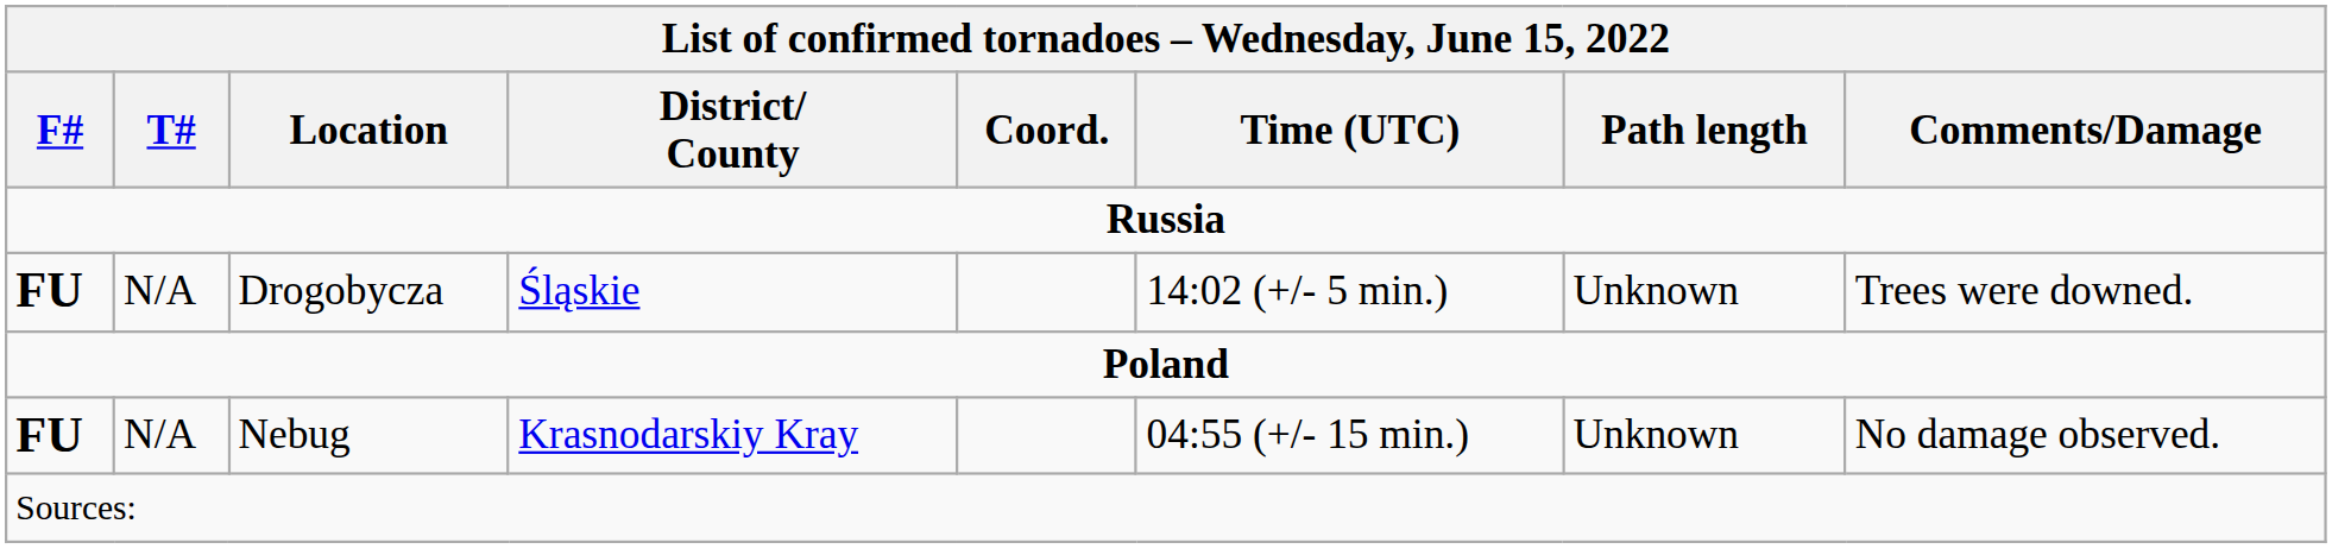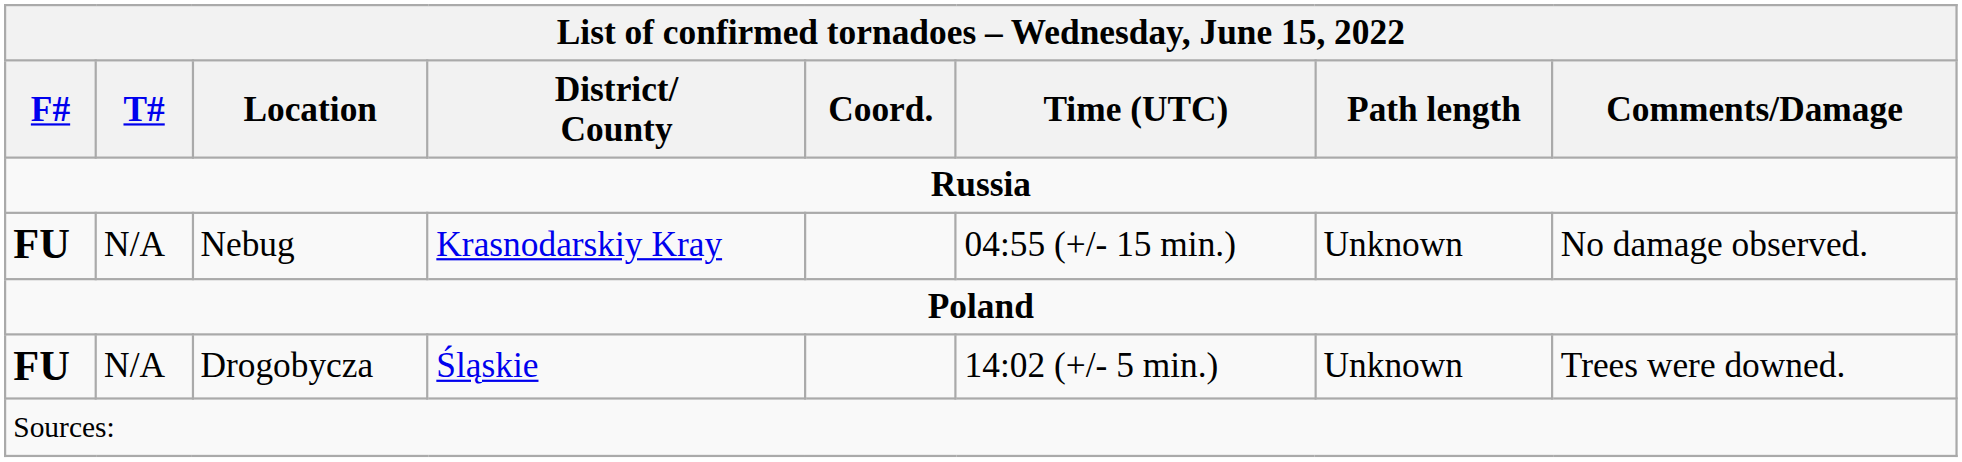rows swapped: Nebug <-> Drogobycza
